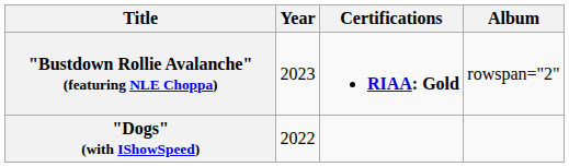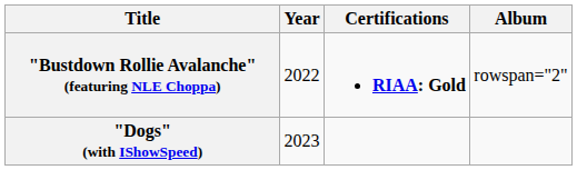"Bustdown Rollie Avalanche" (featuring NLE Choppa) | Year: 2023 -> 2022
"Dogs" (with IShowSpeed) | Year: 2022 -> 2023
